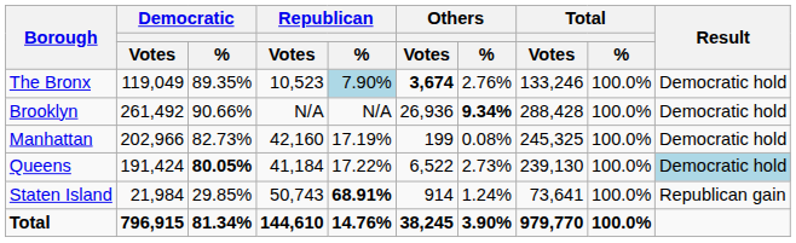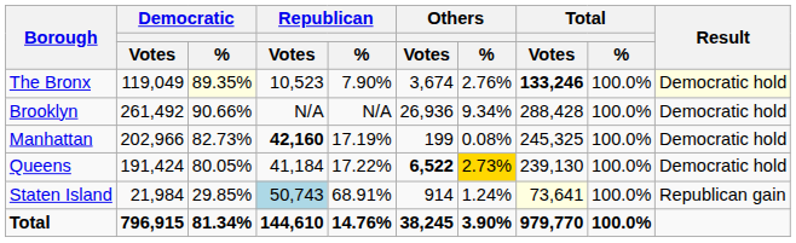The Bronx | Democratic / %: no background -> lightyellow background
The Bronx | Republican / %: lightblue background -> no background
The Bronx | Others / Votes: bold -> normal
The Bronx | Total / Votes: normal -> bold
The Bronx | Result: no background -> lightyellow background
Brooklyn | Others / %: bold -> normal
Manhattan | Republican / Votes: normal -> bold
Queens | Democratic / %: bold -> normal
Queens | Others / Votes: normal -> bold
Queens | Others / %: no background -> gold background
Queens | Result: lightblue background -> no background
Staten Island | Republican / Votes: no background -> lightblue background
Staten Island | Republican / %: bold -> normal
Staten Island | Total / Votes: no background -> lightyellow background
